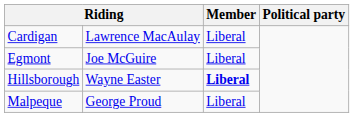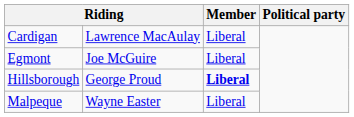Hillsborough | column 2: Wayne Easter -> George Proud
Malpeque | column 2: George Proud -> Wayne Easter
